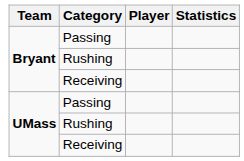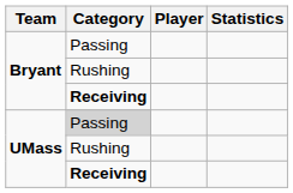Bryant / Receiving | Category: normal -> bold
UMass / Passing | Category: no background -> lightgrey background
UMass / Receiving | Category: normal -> bold
